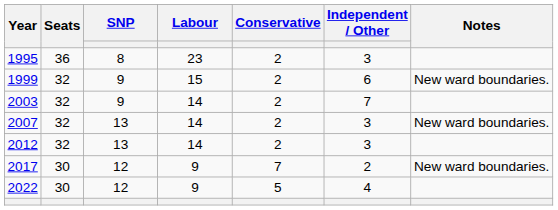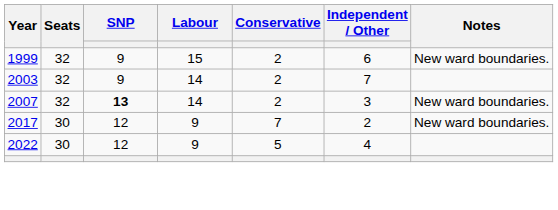- row: 1995 | 36 | 8 | 23 | 2 | 3
2007 | SNP: normal -> bold
- row: 2012 | 32 | 13 | 14 | 2 | 3
